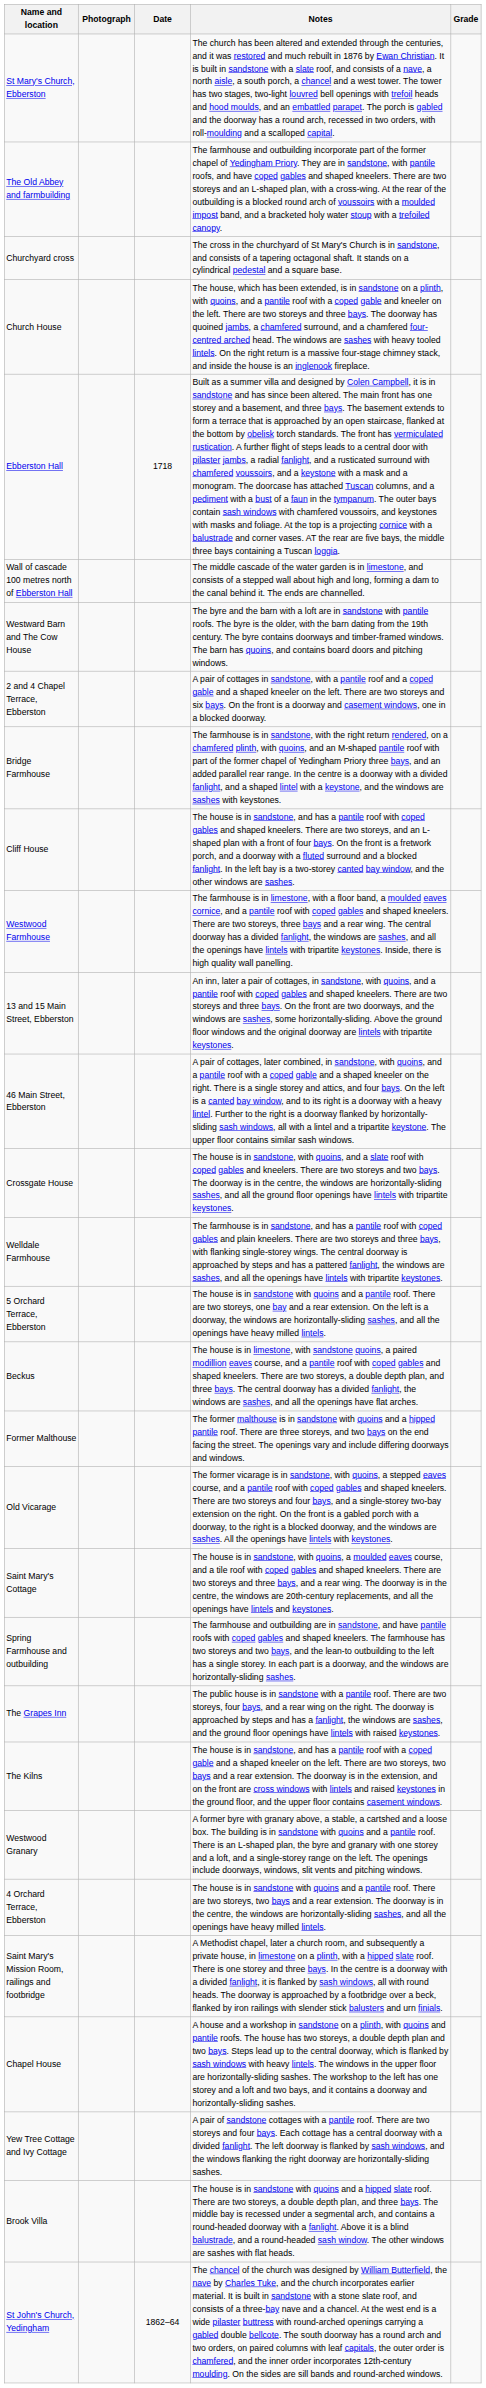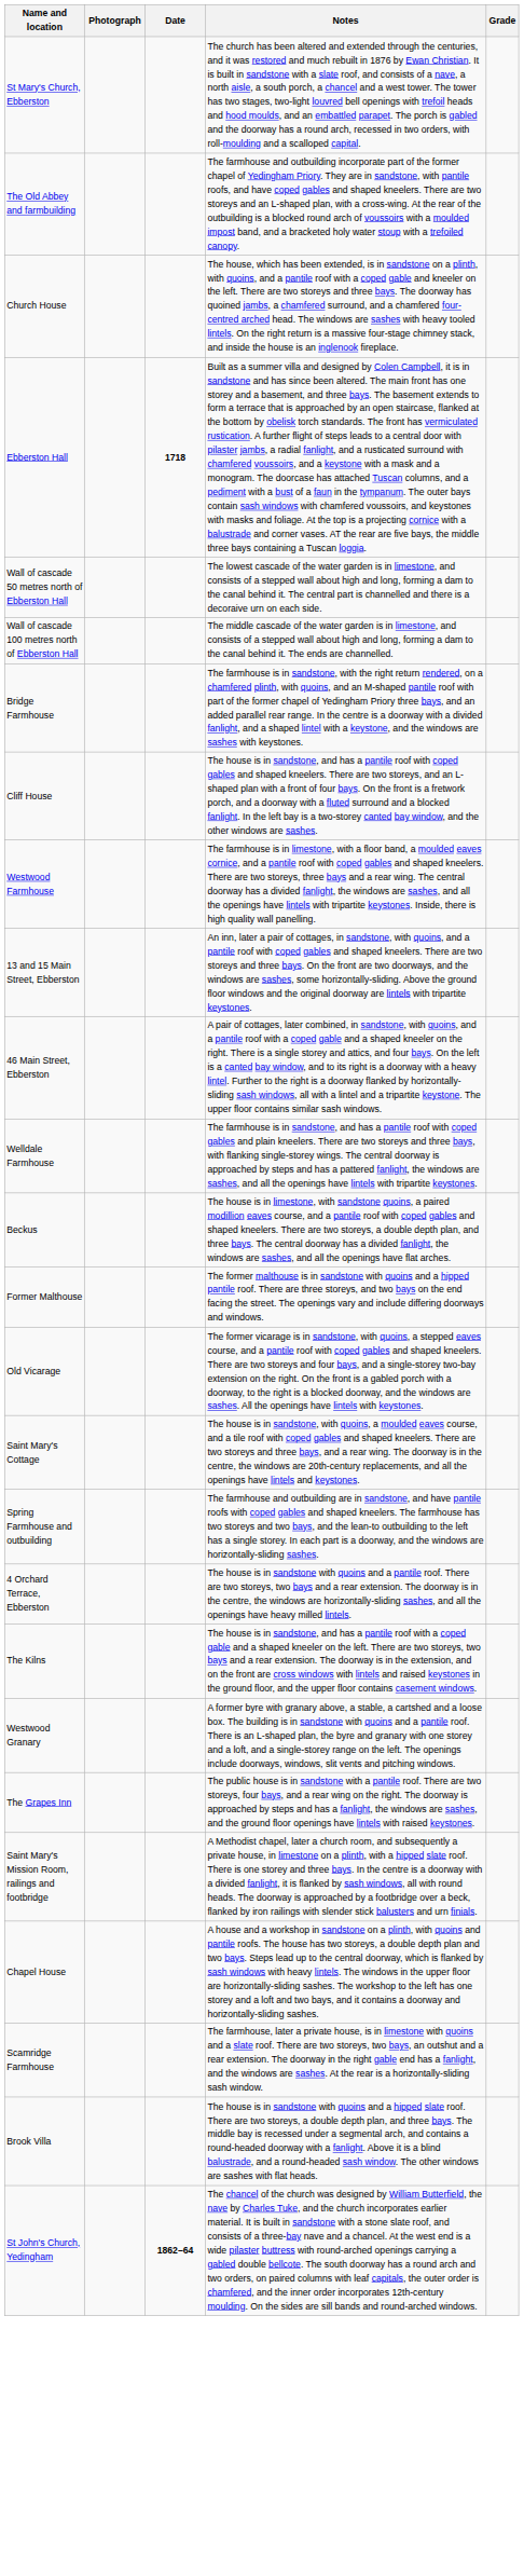- row: Churchyard cross | The cross in the churchyard of St Mary's Church is in sandstone, and consists of a tapering octagonal shaft. It stands on a cylindrical pedestal and a square base.
Ebberston Hall | Date: normal -> bold
+ row: Wall of cascade 50 metres north of Ebberston Hall | The lowest cascade of the water garden is in limestone, and consists of a stepped wall about high and long, forming a dam to the canal behind it. The central part is channelled and there is a decoraive urn on each side.
- row: Westward Barn and The Cow House | The byre and the barn with a loft are in sandstone with pantile roofs. The byre is the older, with the barn dating from the 19th century. The byre contains doorways and timber-framed windows. The barn has quoins, and contains board doors and pitching windows.
- row: 2 and 4 Chapel Terrace, Ebberston | A pair of cottages in sandstone, with a pantile roof and a coped gable and a shaped kneeler on the left. There are two storeys and six bays. On the front is a doorway and casement windows, one in a blocked doorway.
- row: Crossgate House | The house is in sandstone, with quoins, and a slate roof with coped gables and kneelers. There are two storeys and two bays. The doorway is in the centre, the windows are horizontally-sliding sashes, and all the ground floor openings have lintels with tripartite keystones.
- row: 5 Orchard Terrace, Ebberston | The house is in sandstone with quoins and a pantile roof. There are two storeys, one bay and a rear extension. On the left is a doorway, the windows are horizontally-sliding sashes, and all the openings have heavy milled lintels.
rows swapped: The Grapes Inn <-> 4 Orchard Terrace, Ebberston
+ row: Scamridge Farmhouse | The farmhouse, later a private house, is in limestone with quoins and a slate roof. There are two storeys, two bays, an outshut and a rear extension. The doorway in the right gable end has a fanlight, and the windows are sashes. At the rear is a horizontally-sliding sash window.
- row: Yew Tree Cottage and Ivy Cottage | A pair of sandstone cottages with a pantile roof. There are two storeys and four bays. Each cottage has a central doorway with a divided fanlight. The left doorway is flanked by sash windows, and the windows flanking the right doorway are horizontally-sliding sashes.
St John's Church, Yedingham | Date: normal -> bold
